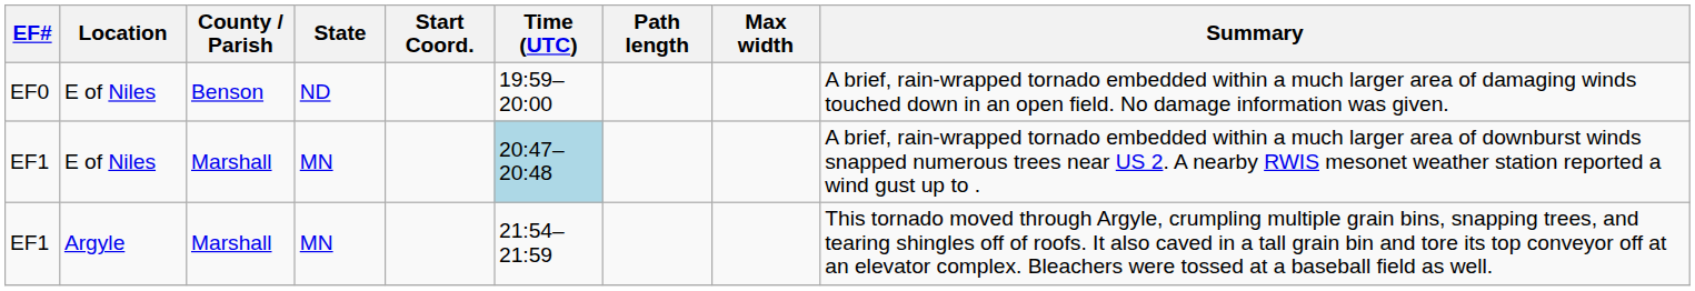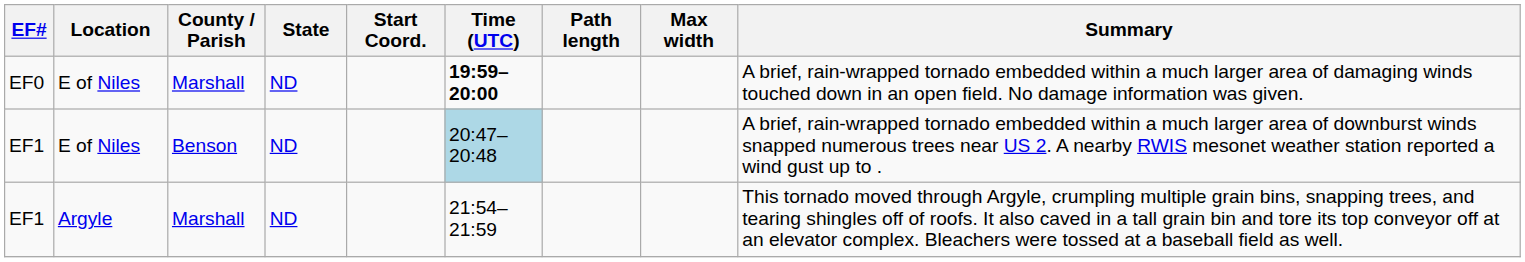EF0 | County / Parish: Benson -> Marshall
EF0 | Time (UTC): normal -> bold
EF1 / E of Niles | County / Parish: Marshall -> Benson
EF1 / E of Niles | State: MN -> ND
EF1 / Argyle | State: MN -> ND
